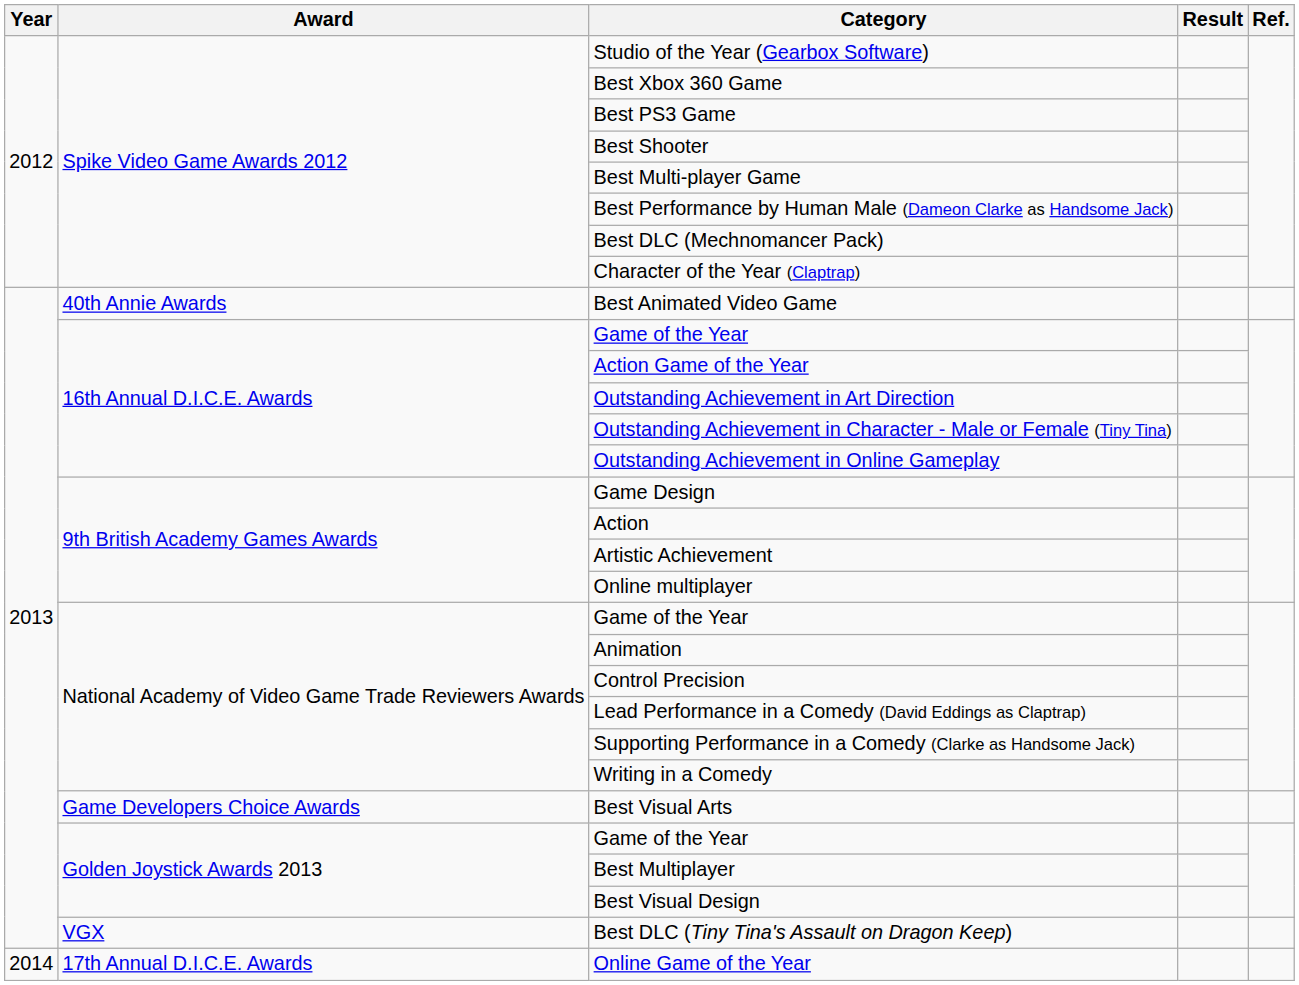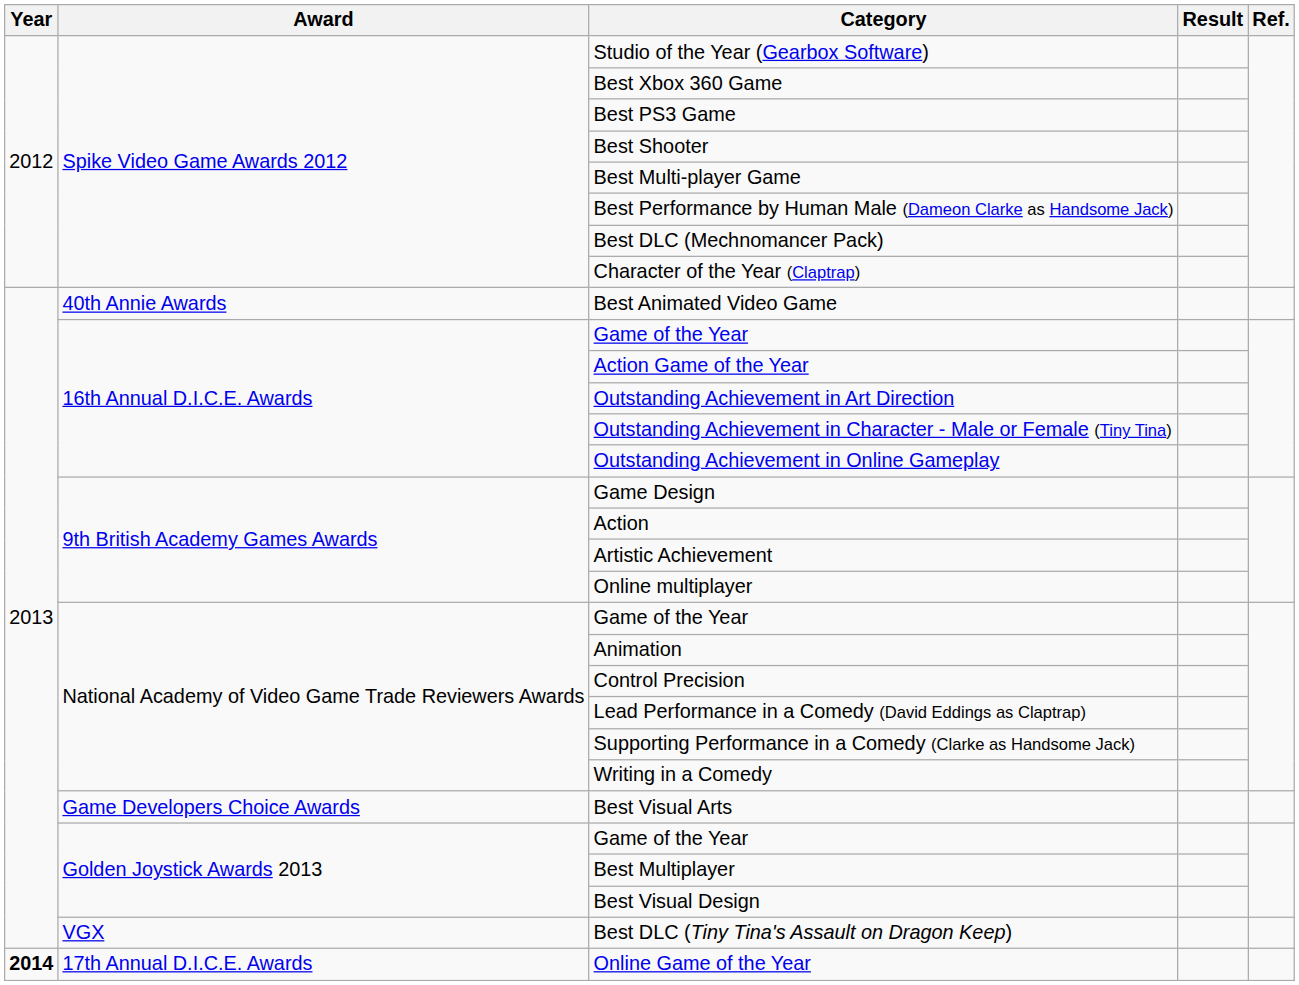Online Game of the Year | Year: normal -> bold
